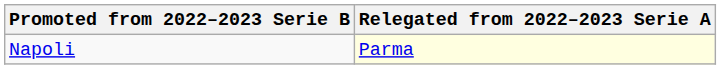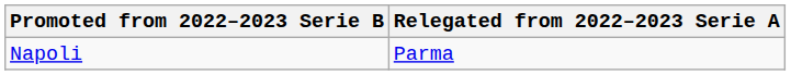Napoli | Relegated from 2022–2023 Serie A: lightyellow background -> no background
